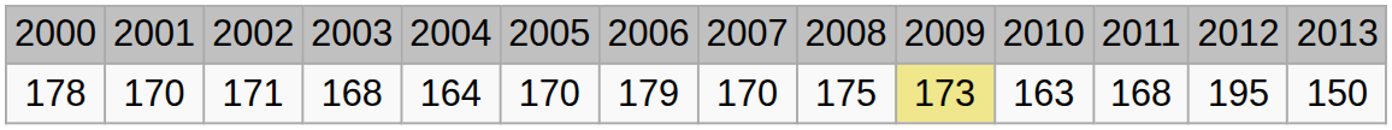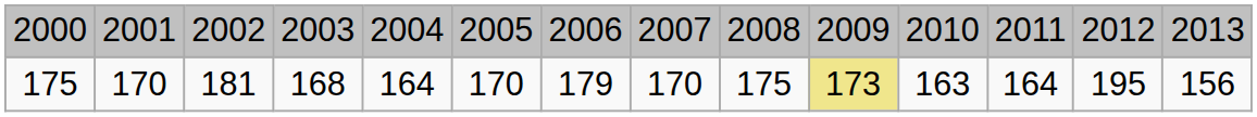row 2 | column 1: 178 -> 175
row 2 | column 3: 171 -> 181
row 2 | column 12: 168 -> 164
row 2 | column 14: 150 -> 156
